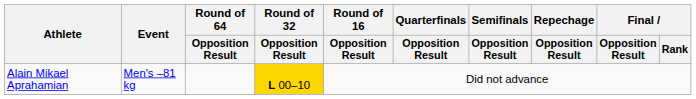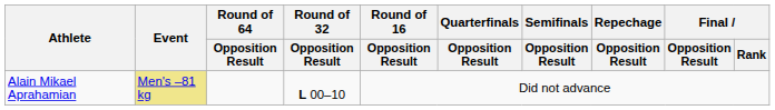Alain Mikael Aprahamian | Event: no background -> khaki background
Alain Mikael Aprahamian | Round of 32 / Opposition Result: gold background -> no background
